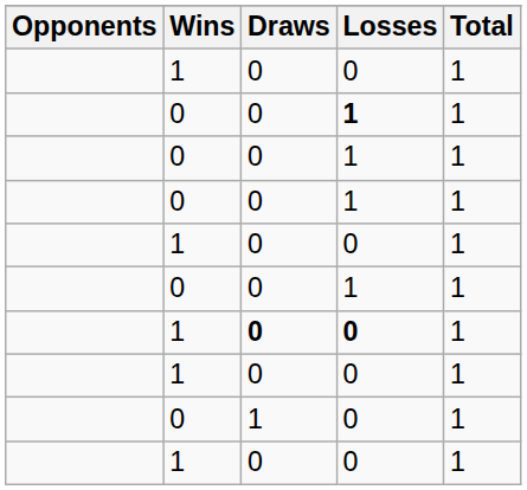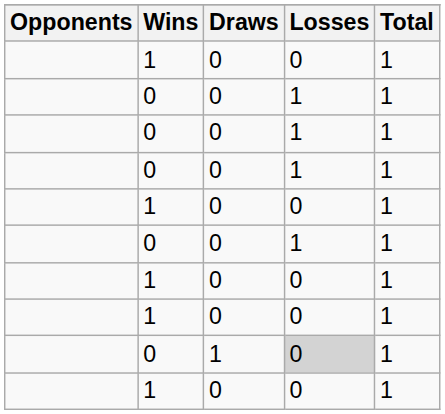row 3 | Losses: bold -> normal
row 8 | Draws: bold -> normal
row 8 | Losses: bold -> normal
row 10 | Losses: no background -> lightgrey background
